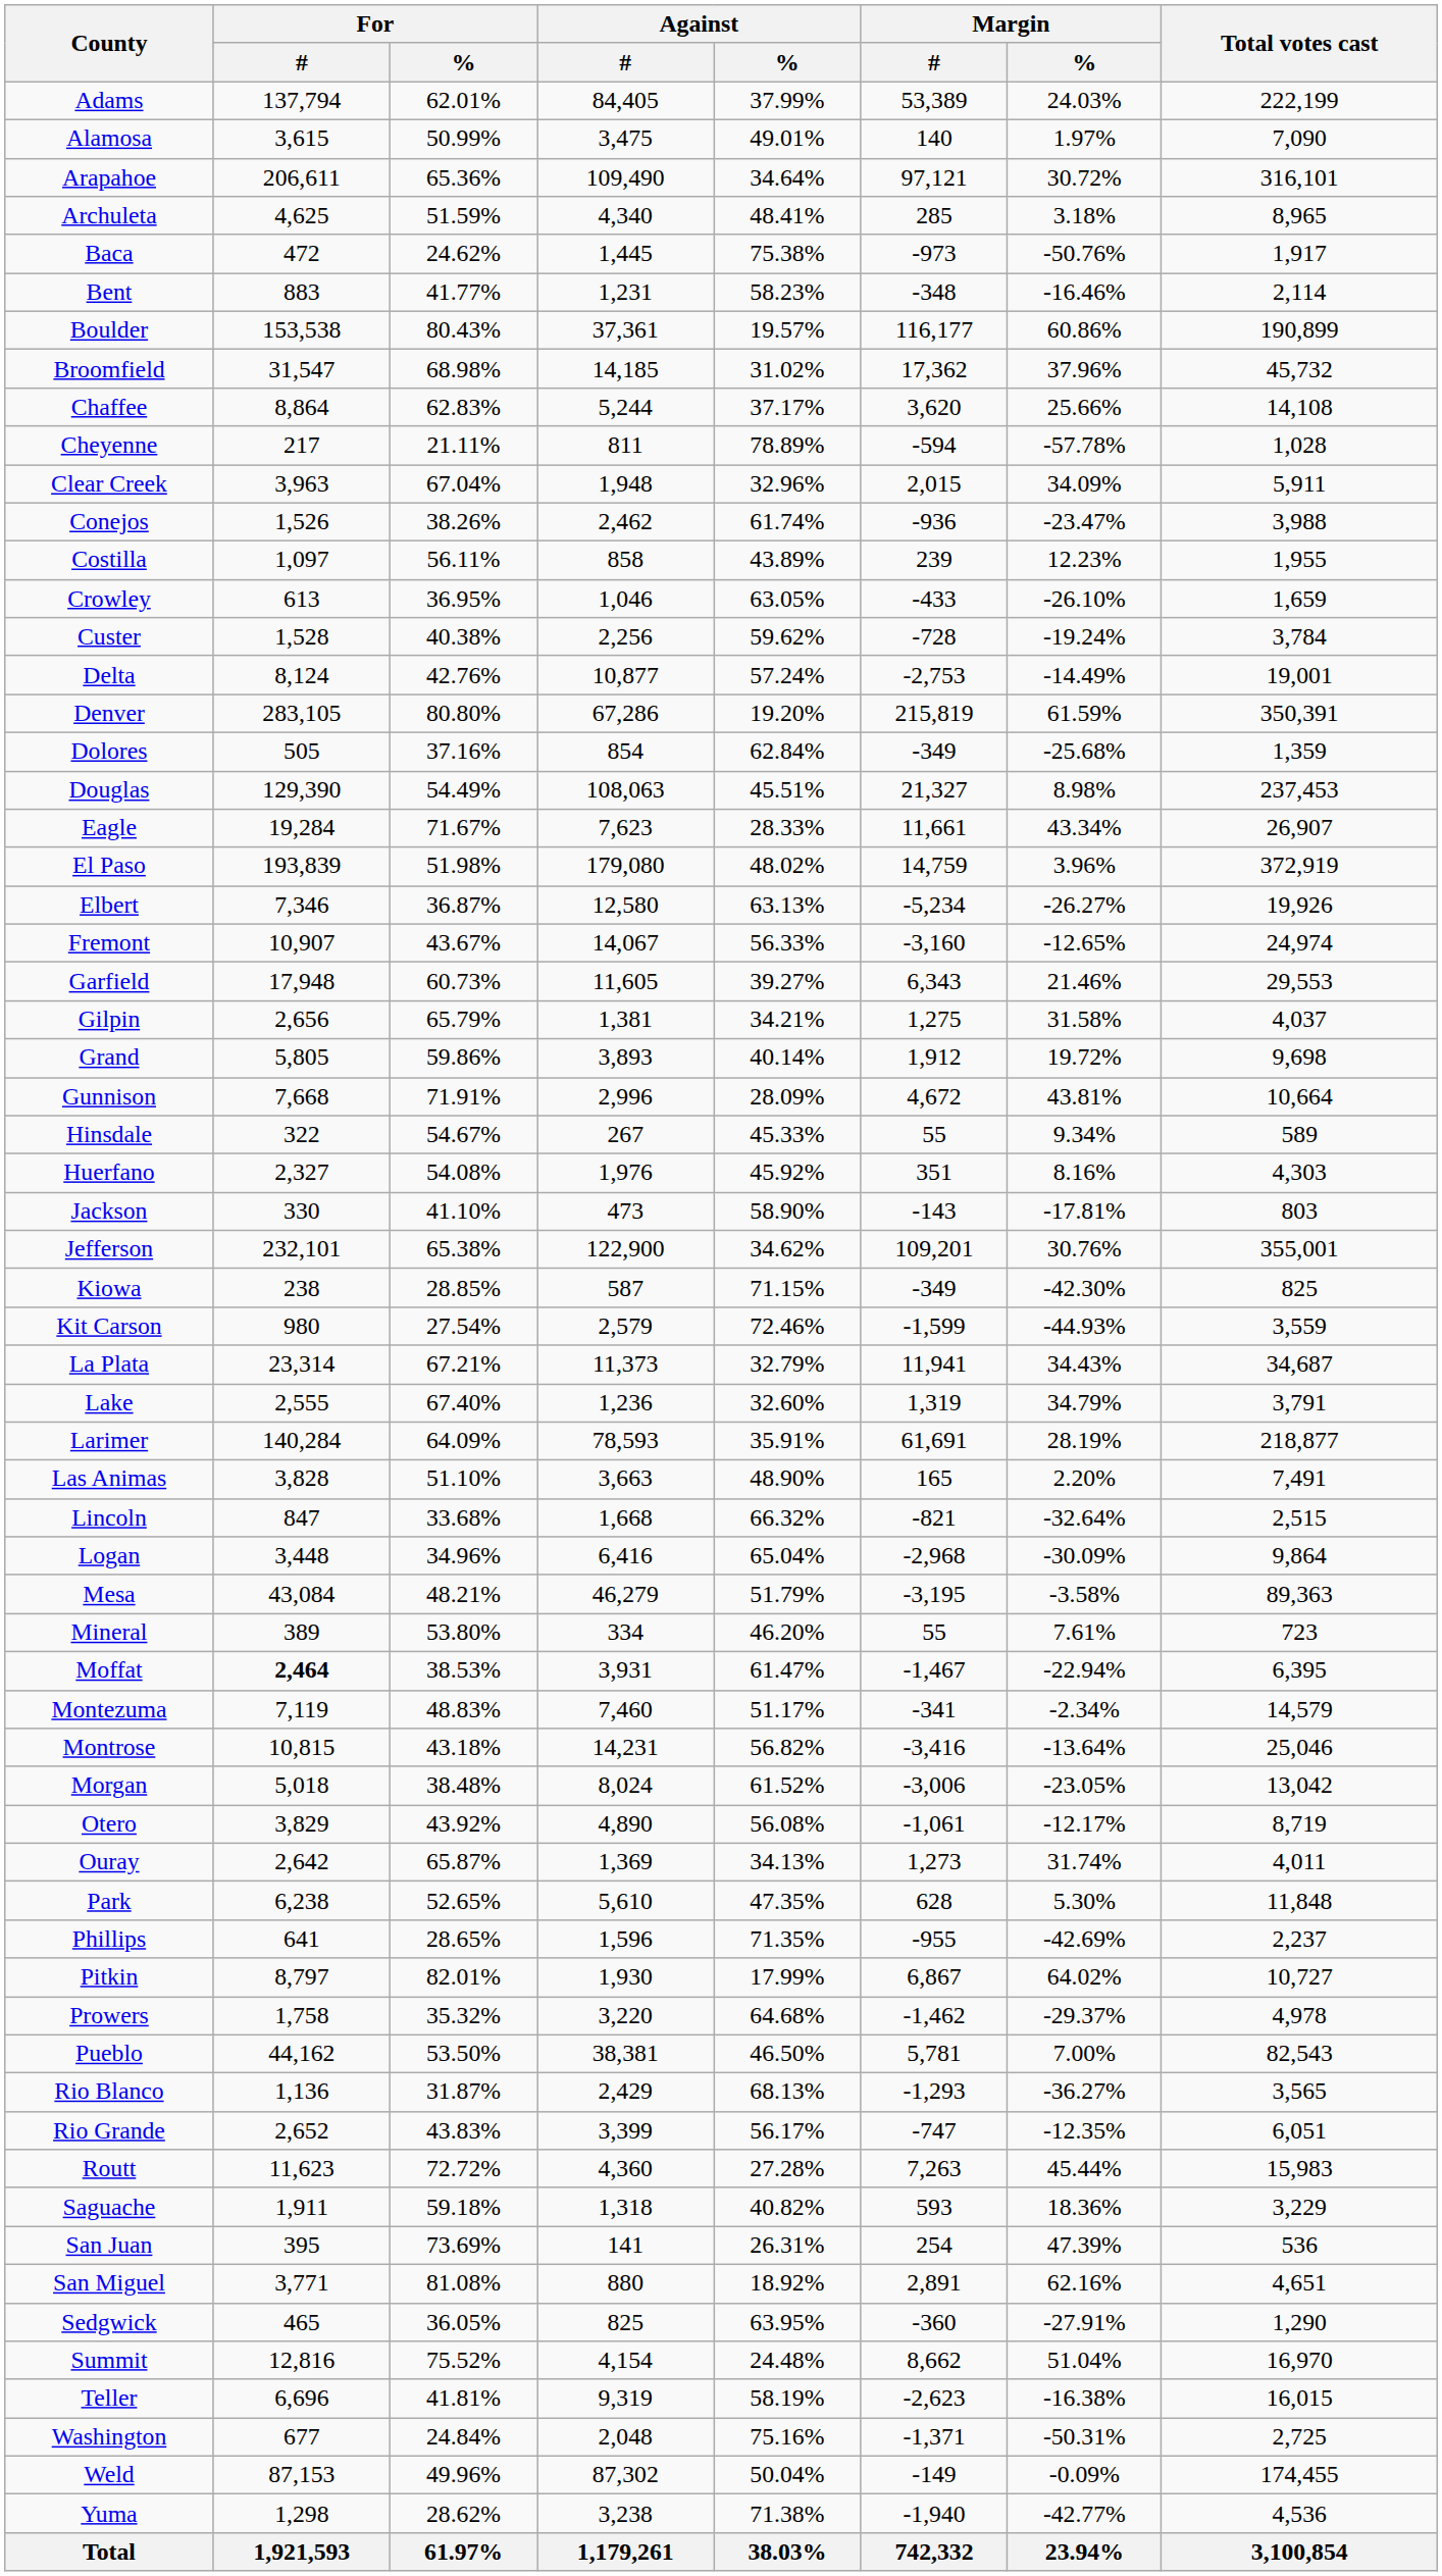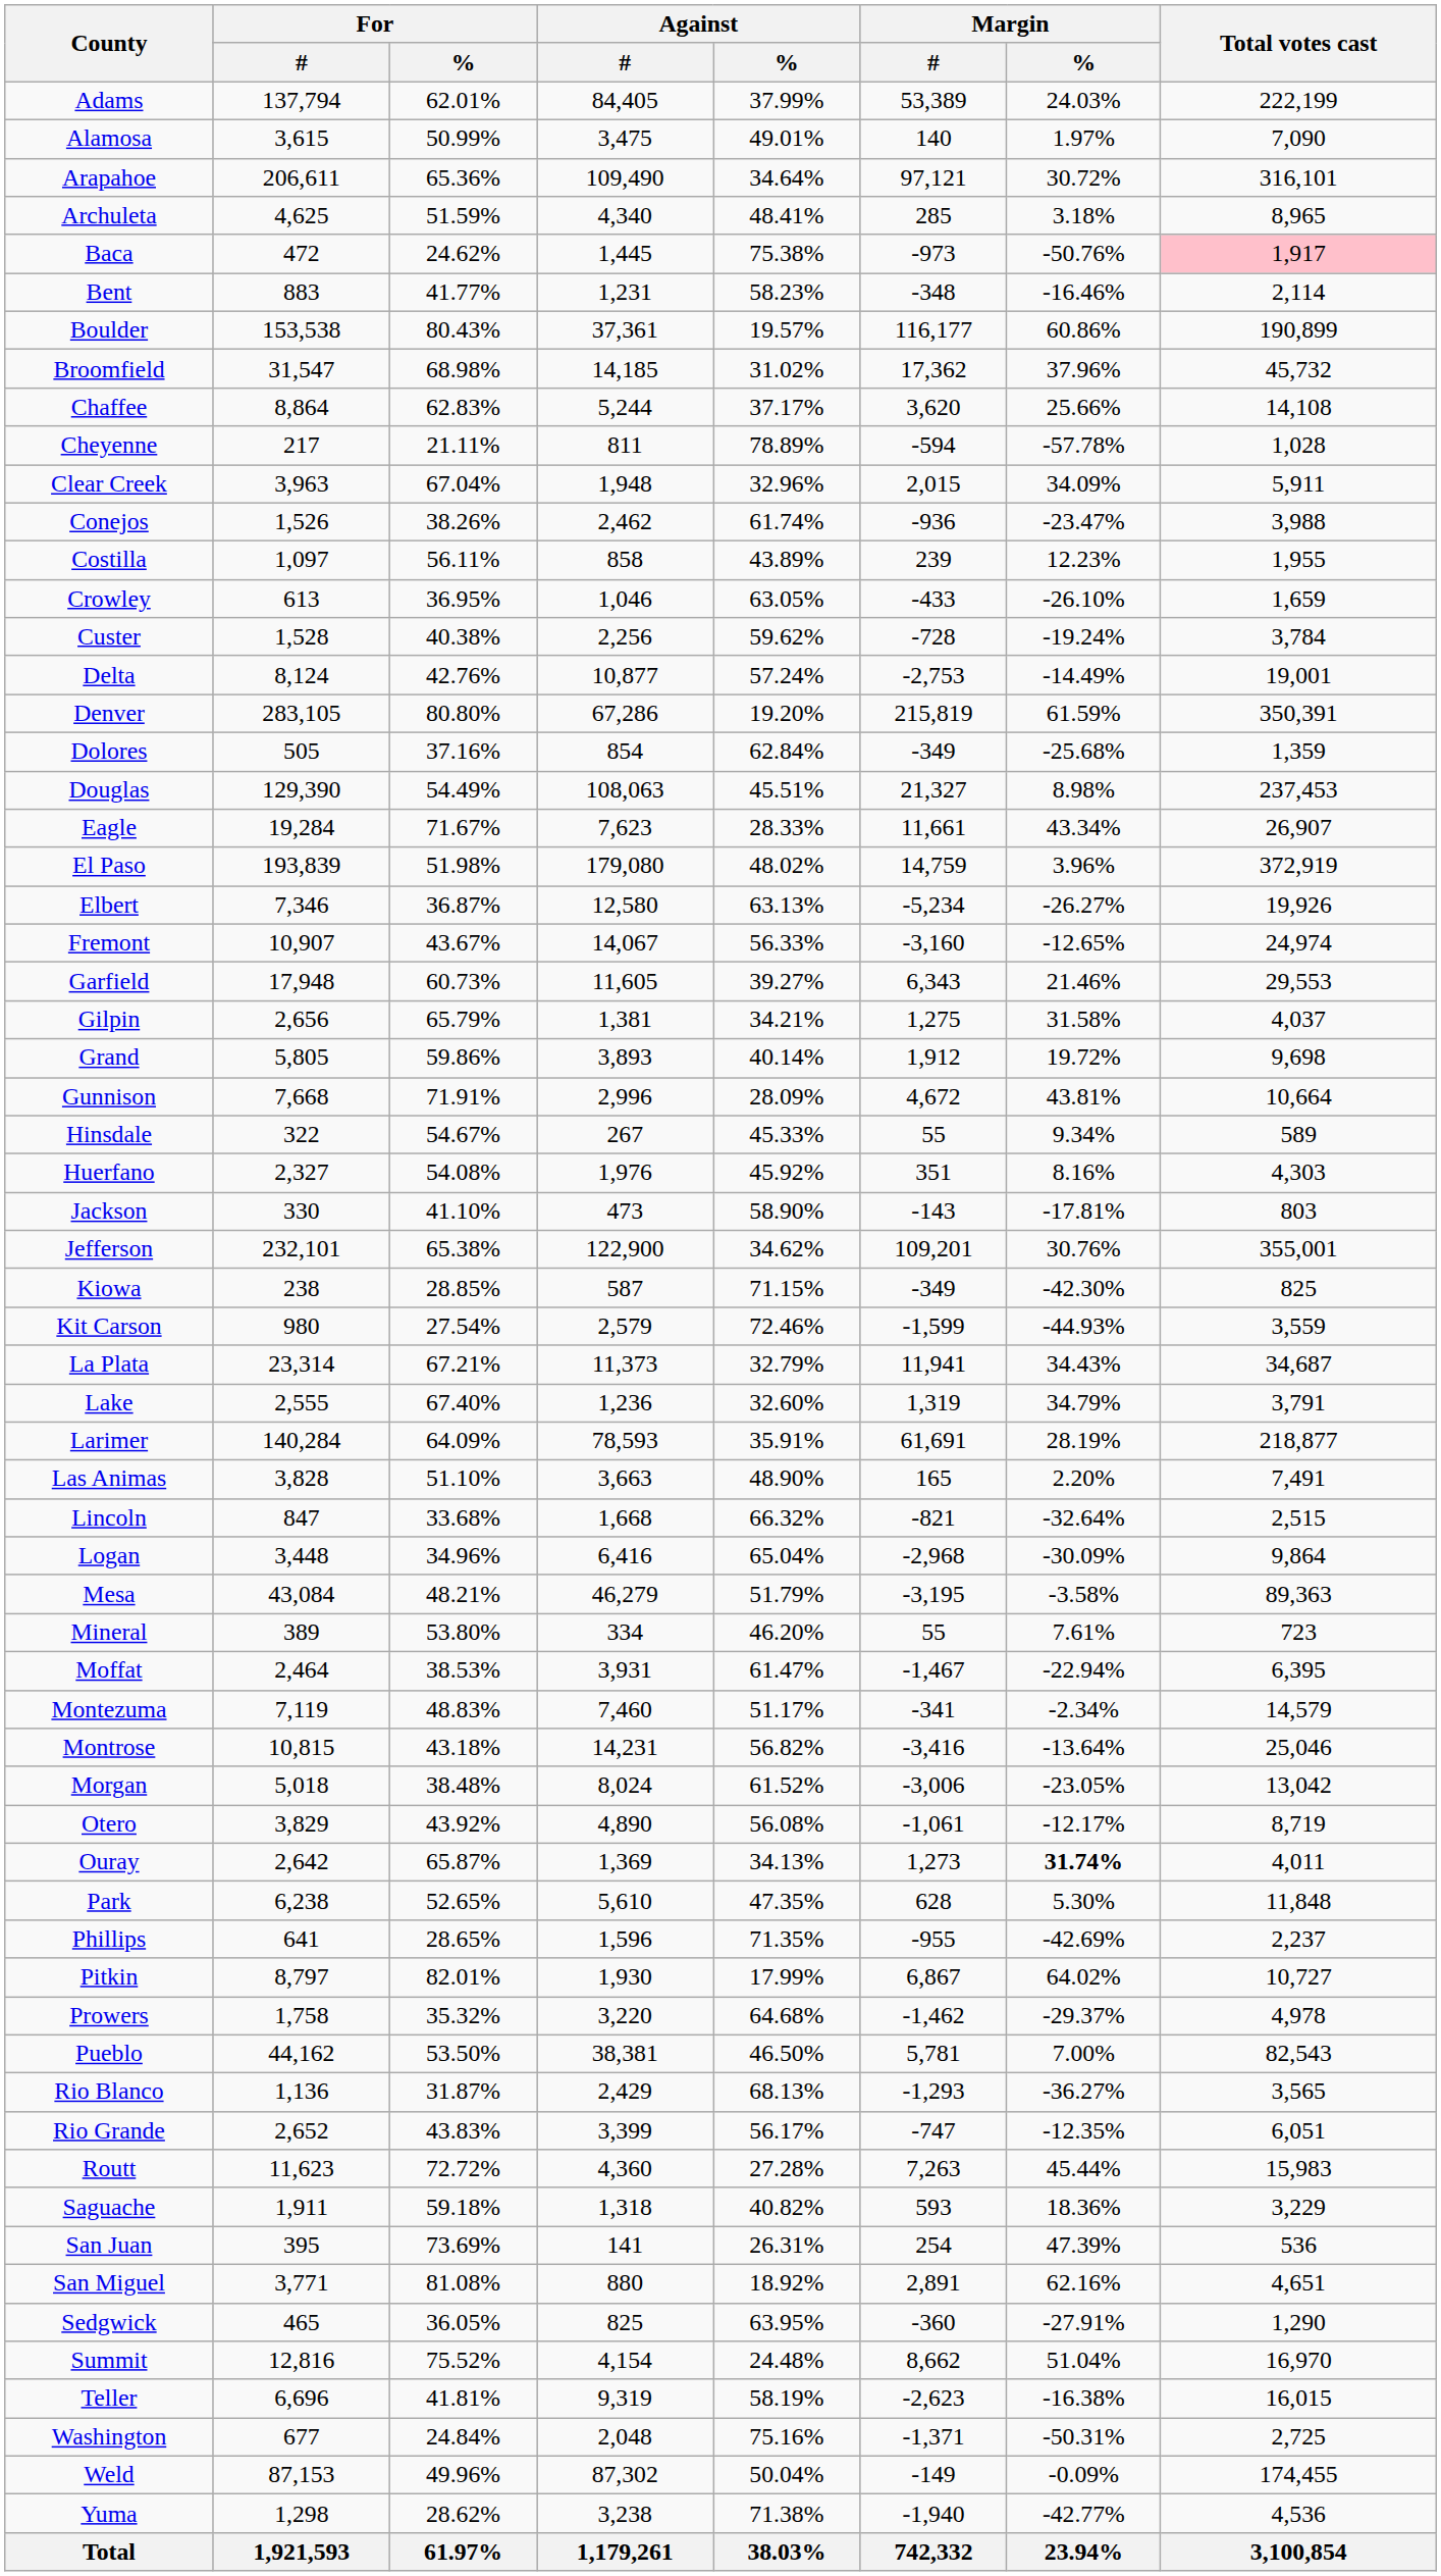Baca | Total votes cast: no background -> pink background
Moffat | For / #: bold -> normal
Ouray | Margin / %: normal -> bold
